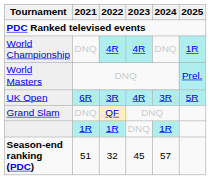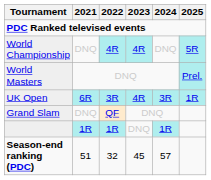World Championship | 2025: 1R -> 5R
UK Open | 2025: 5R -> 1R
